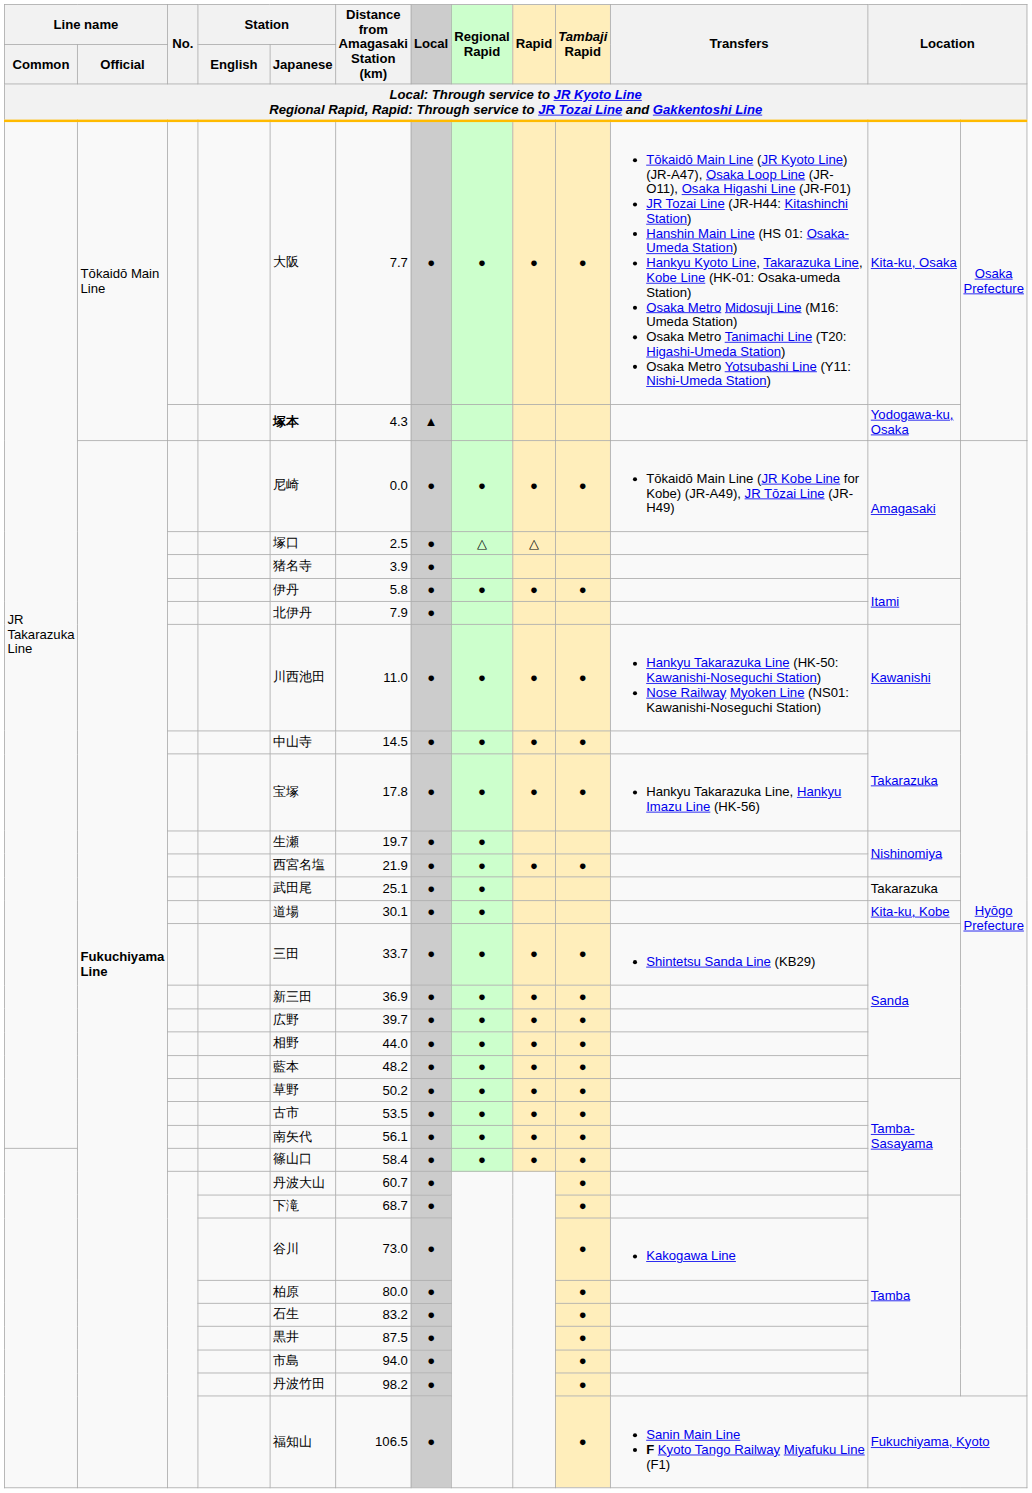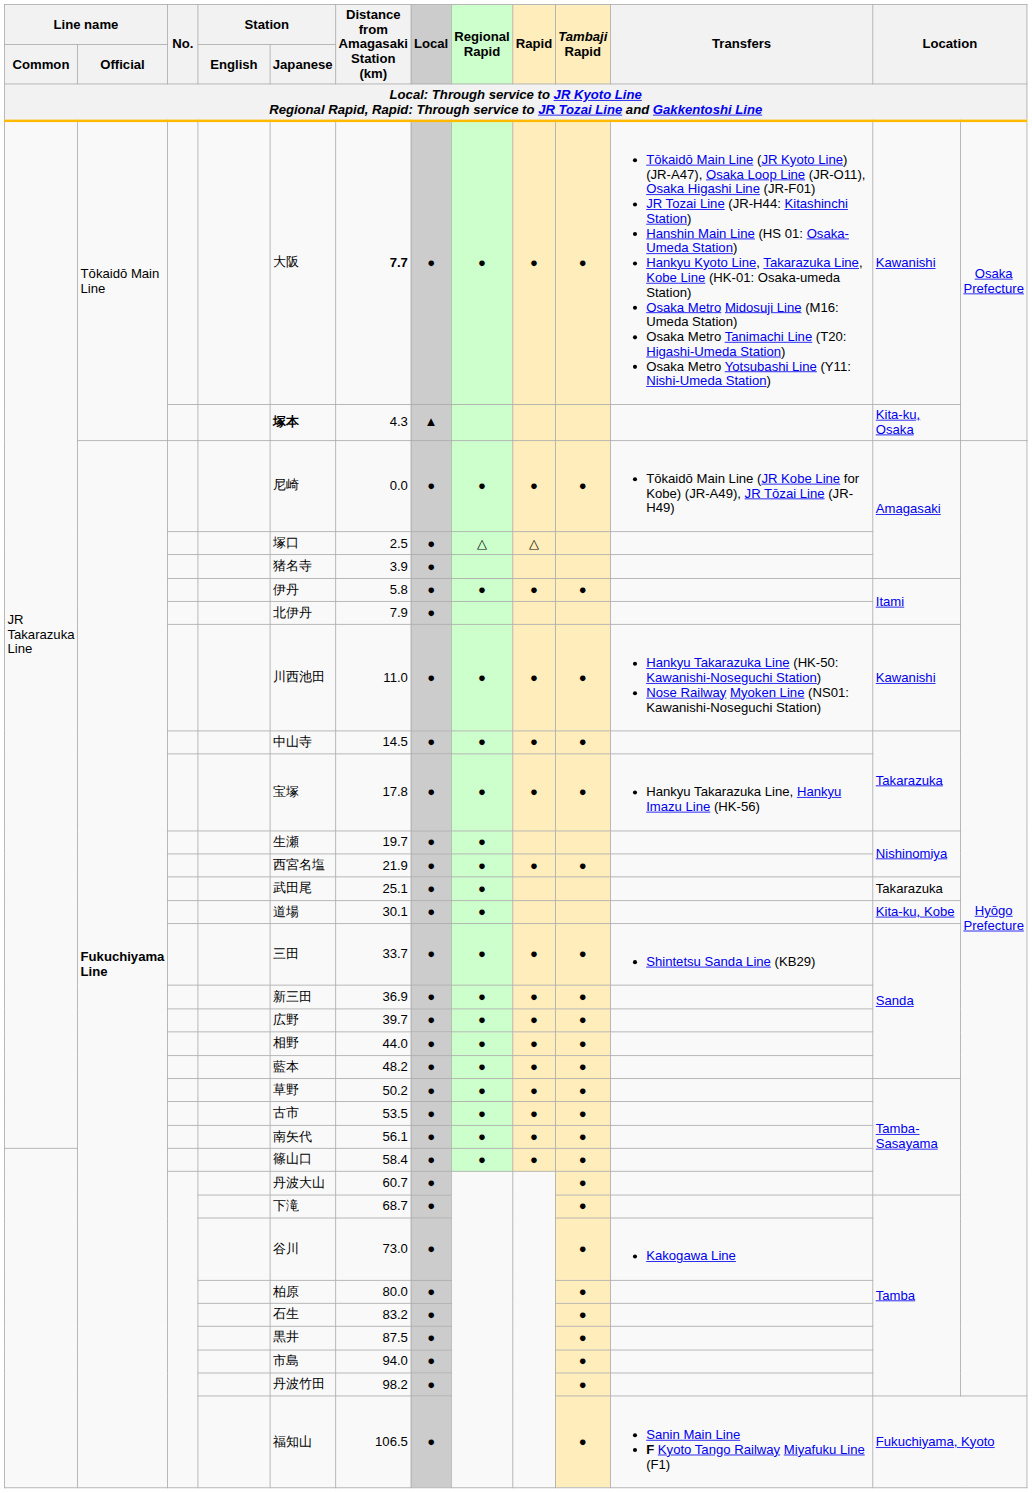row 4 | Distance from Amagasaki Station (km): normal -> bold
row 4 | column 12: Kita-ku, Osaka -> Kawanishi
row 5 | column 12: Yodogawa-ku, Osaka -> Kita-ku, Osaka
